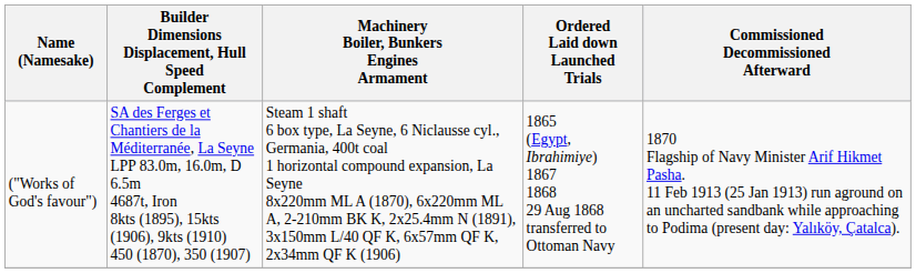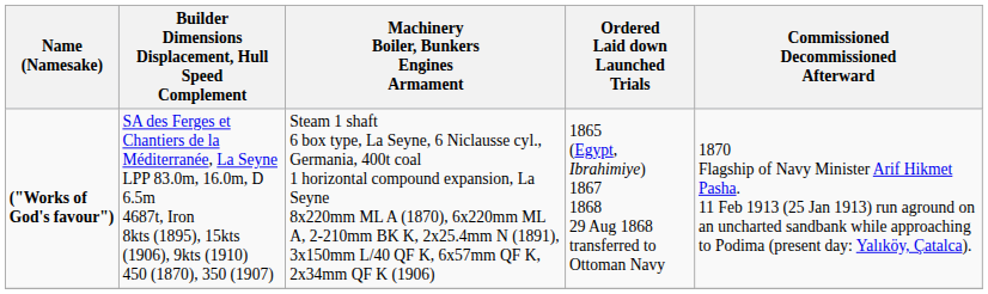("Works of God's favour") | Name (Namesake): normal -> bold
